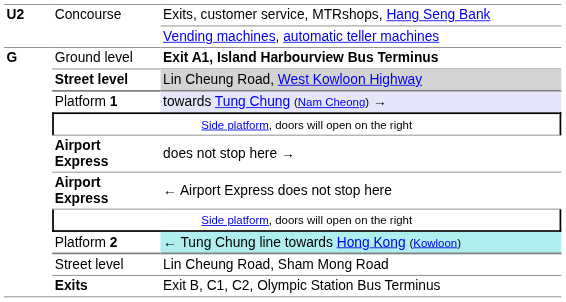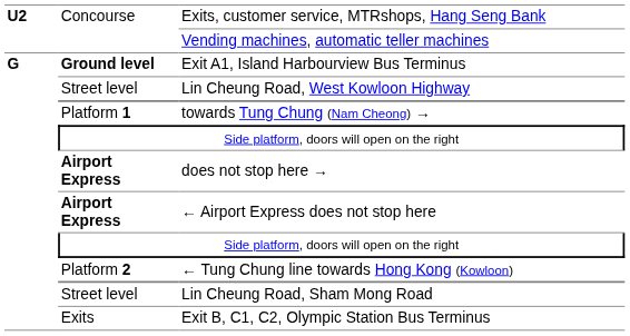Exit A1, Island Harbourview Bus Terminus | column 2: normal -> bold
Exit A1, Island Harbourview Bus Terminus | column 3: bold -> normal
Lin Cheung Road, West Kowloon Highway | column 2: bold -> normal
Lin Cheung Road, West Kowloon Highway | column 3: lightgrey background -> no background
towards Tung Chung (Nam Cheong) → | column 3: lavender background -> no background
← Tung Chung line towards Hong Kong (Kowloon) | column 3: paleturquoise background -> no background
Exit B, C1, C2, Olympic Station Bus Terminus | column 2: bold -> normal
